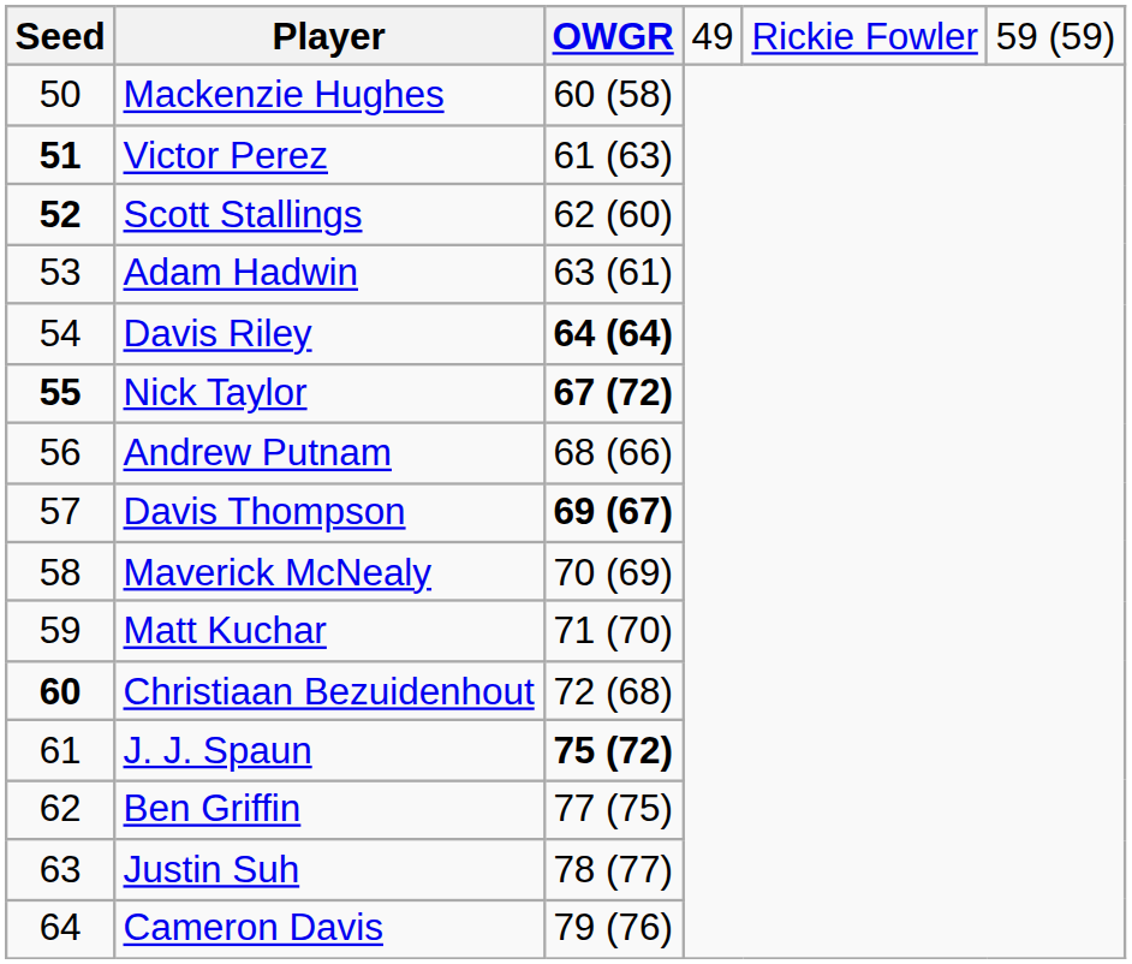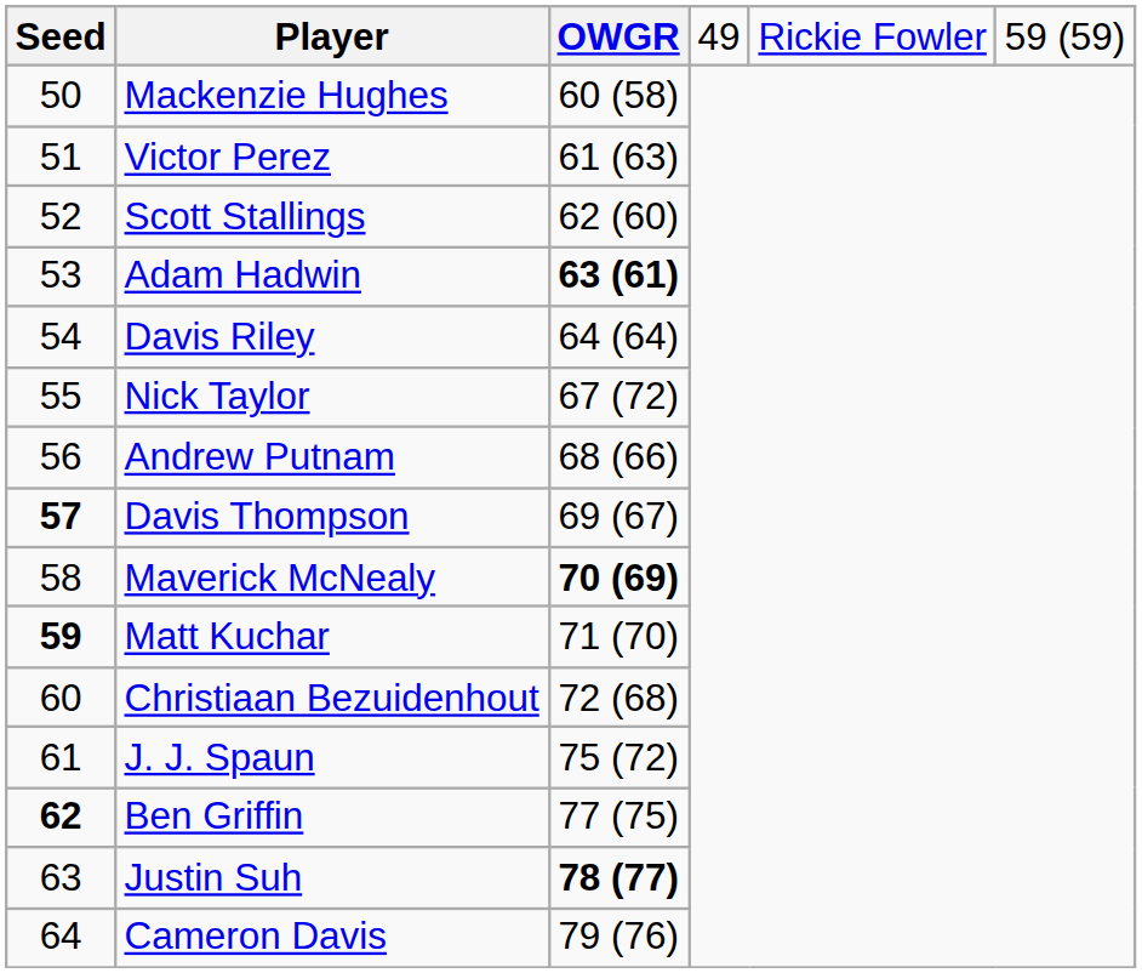Victor Perez | column 1: bold -> normal
Scott Stallings | column 1: bold -> normal
Adam Hadwin | column 3: normal -> bold
Davis Riley | column 3: bold -> normal
Nick Taylor | column 1: bold -> normal
Nick Taylor | column 3: bold -> normal
Davis Thompson | column 1: normal -> bold
Davis Thompson | column 3: bold -> normal
Maverick McNealy | column 3: normal -> bold
Matt Kuchar | column 1: normal -> bold
Christiaan Bezuidenhout | column 1: bold -> normal
J. J. Spaun | column 3: bold -> normal
Ben Griffin | column 1: normal -> bold
Justin Suh | column 3: normal -> bold
